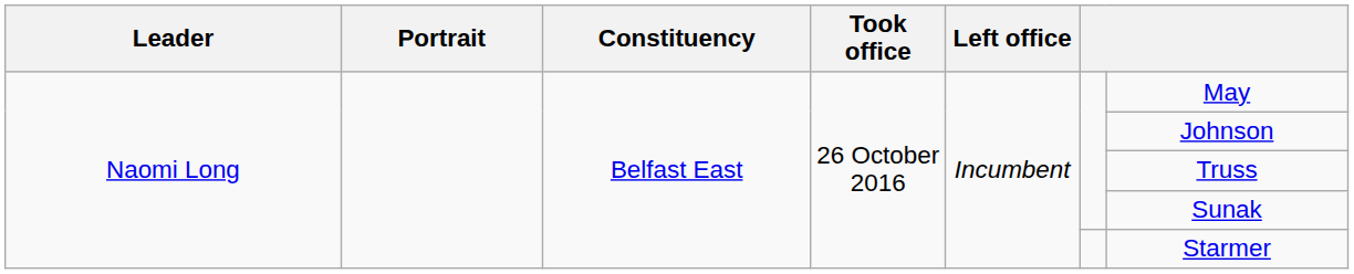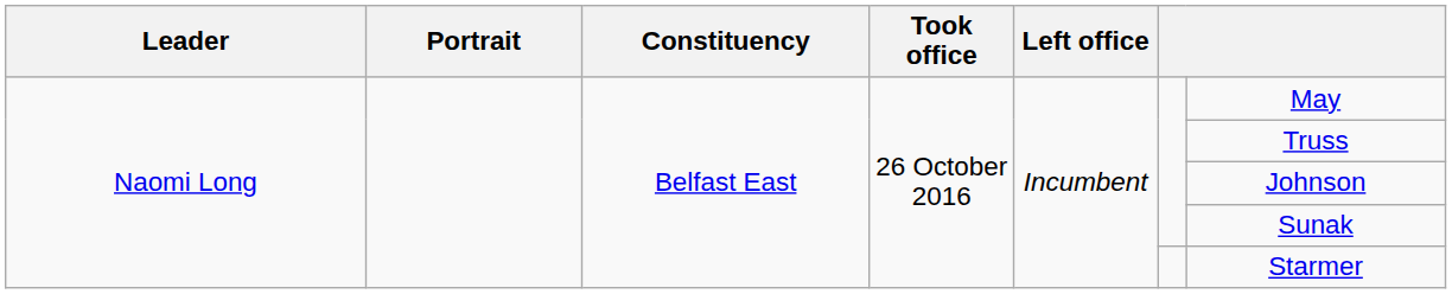row 3 | column 7: Johnson -> Truss
row 4 | column 7: Truss -> Johnson
